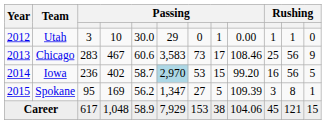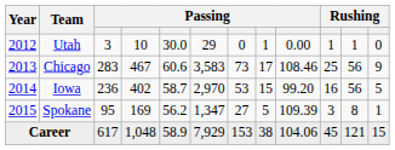Iowa | column 6: lightblue background -> no background
